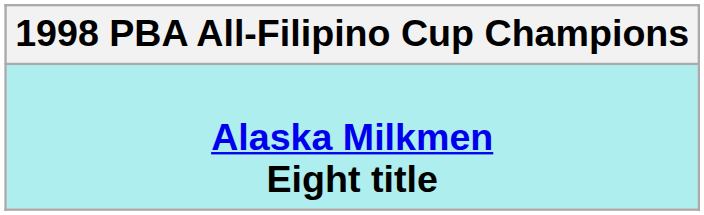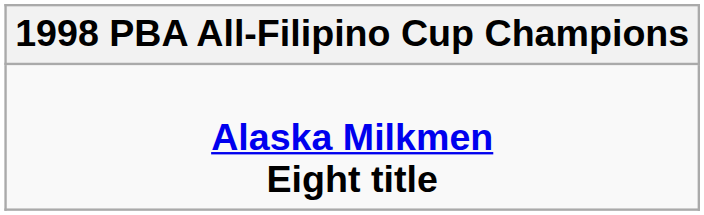row 2 | column 1: paleturquoise background -> no background
